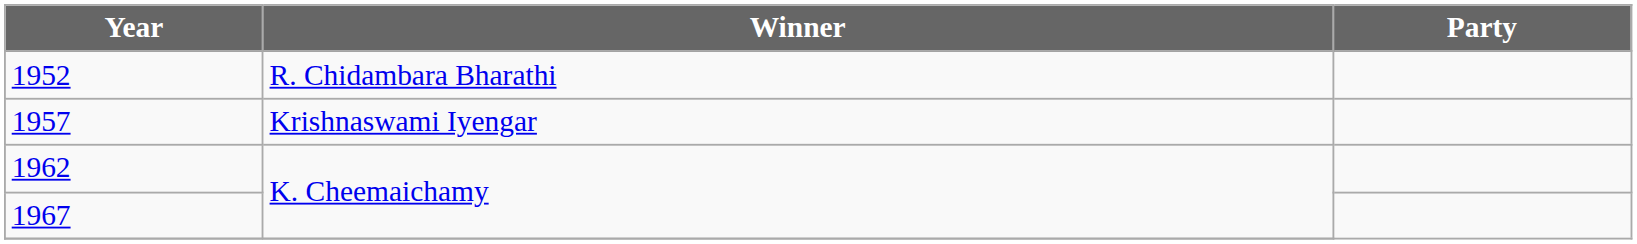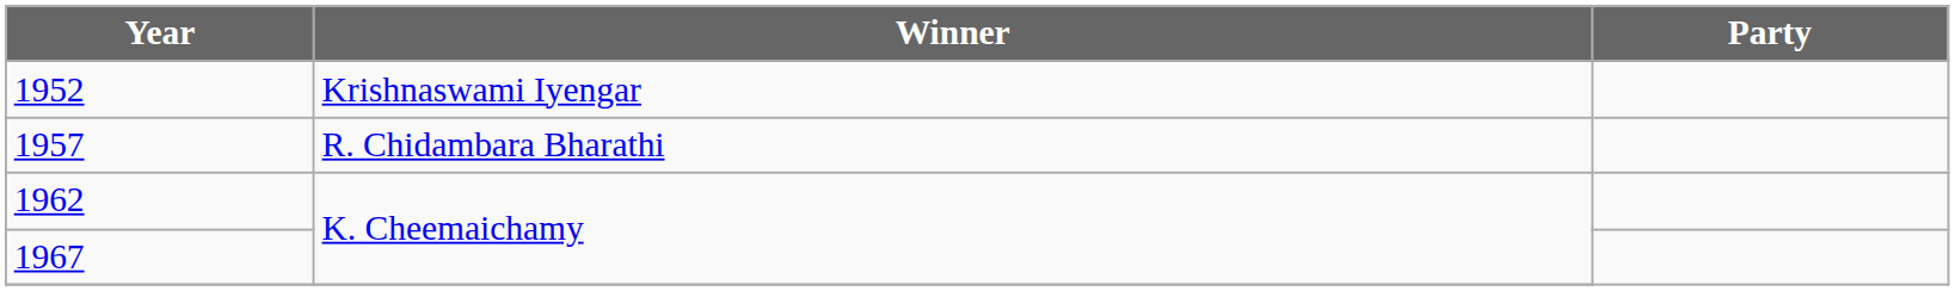1952 | Winner: R. Chidambara Bharathi -> Krishnaswami Iyengar
1957 | Winner: Krishnaswami Iyengar -> R. Chidambara Bharathi
